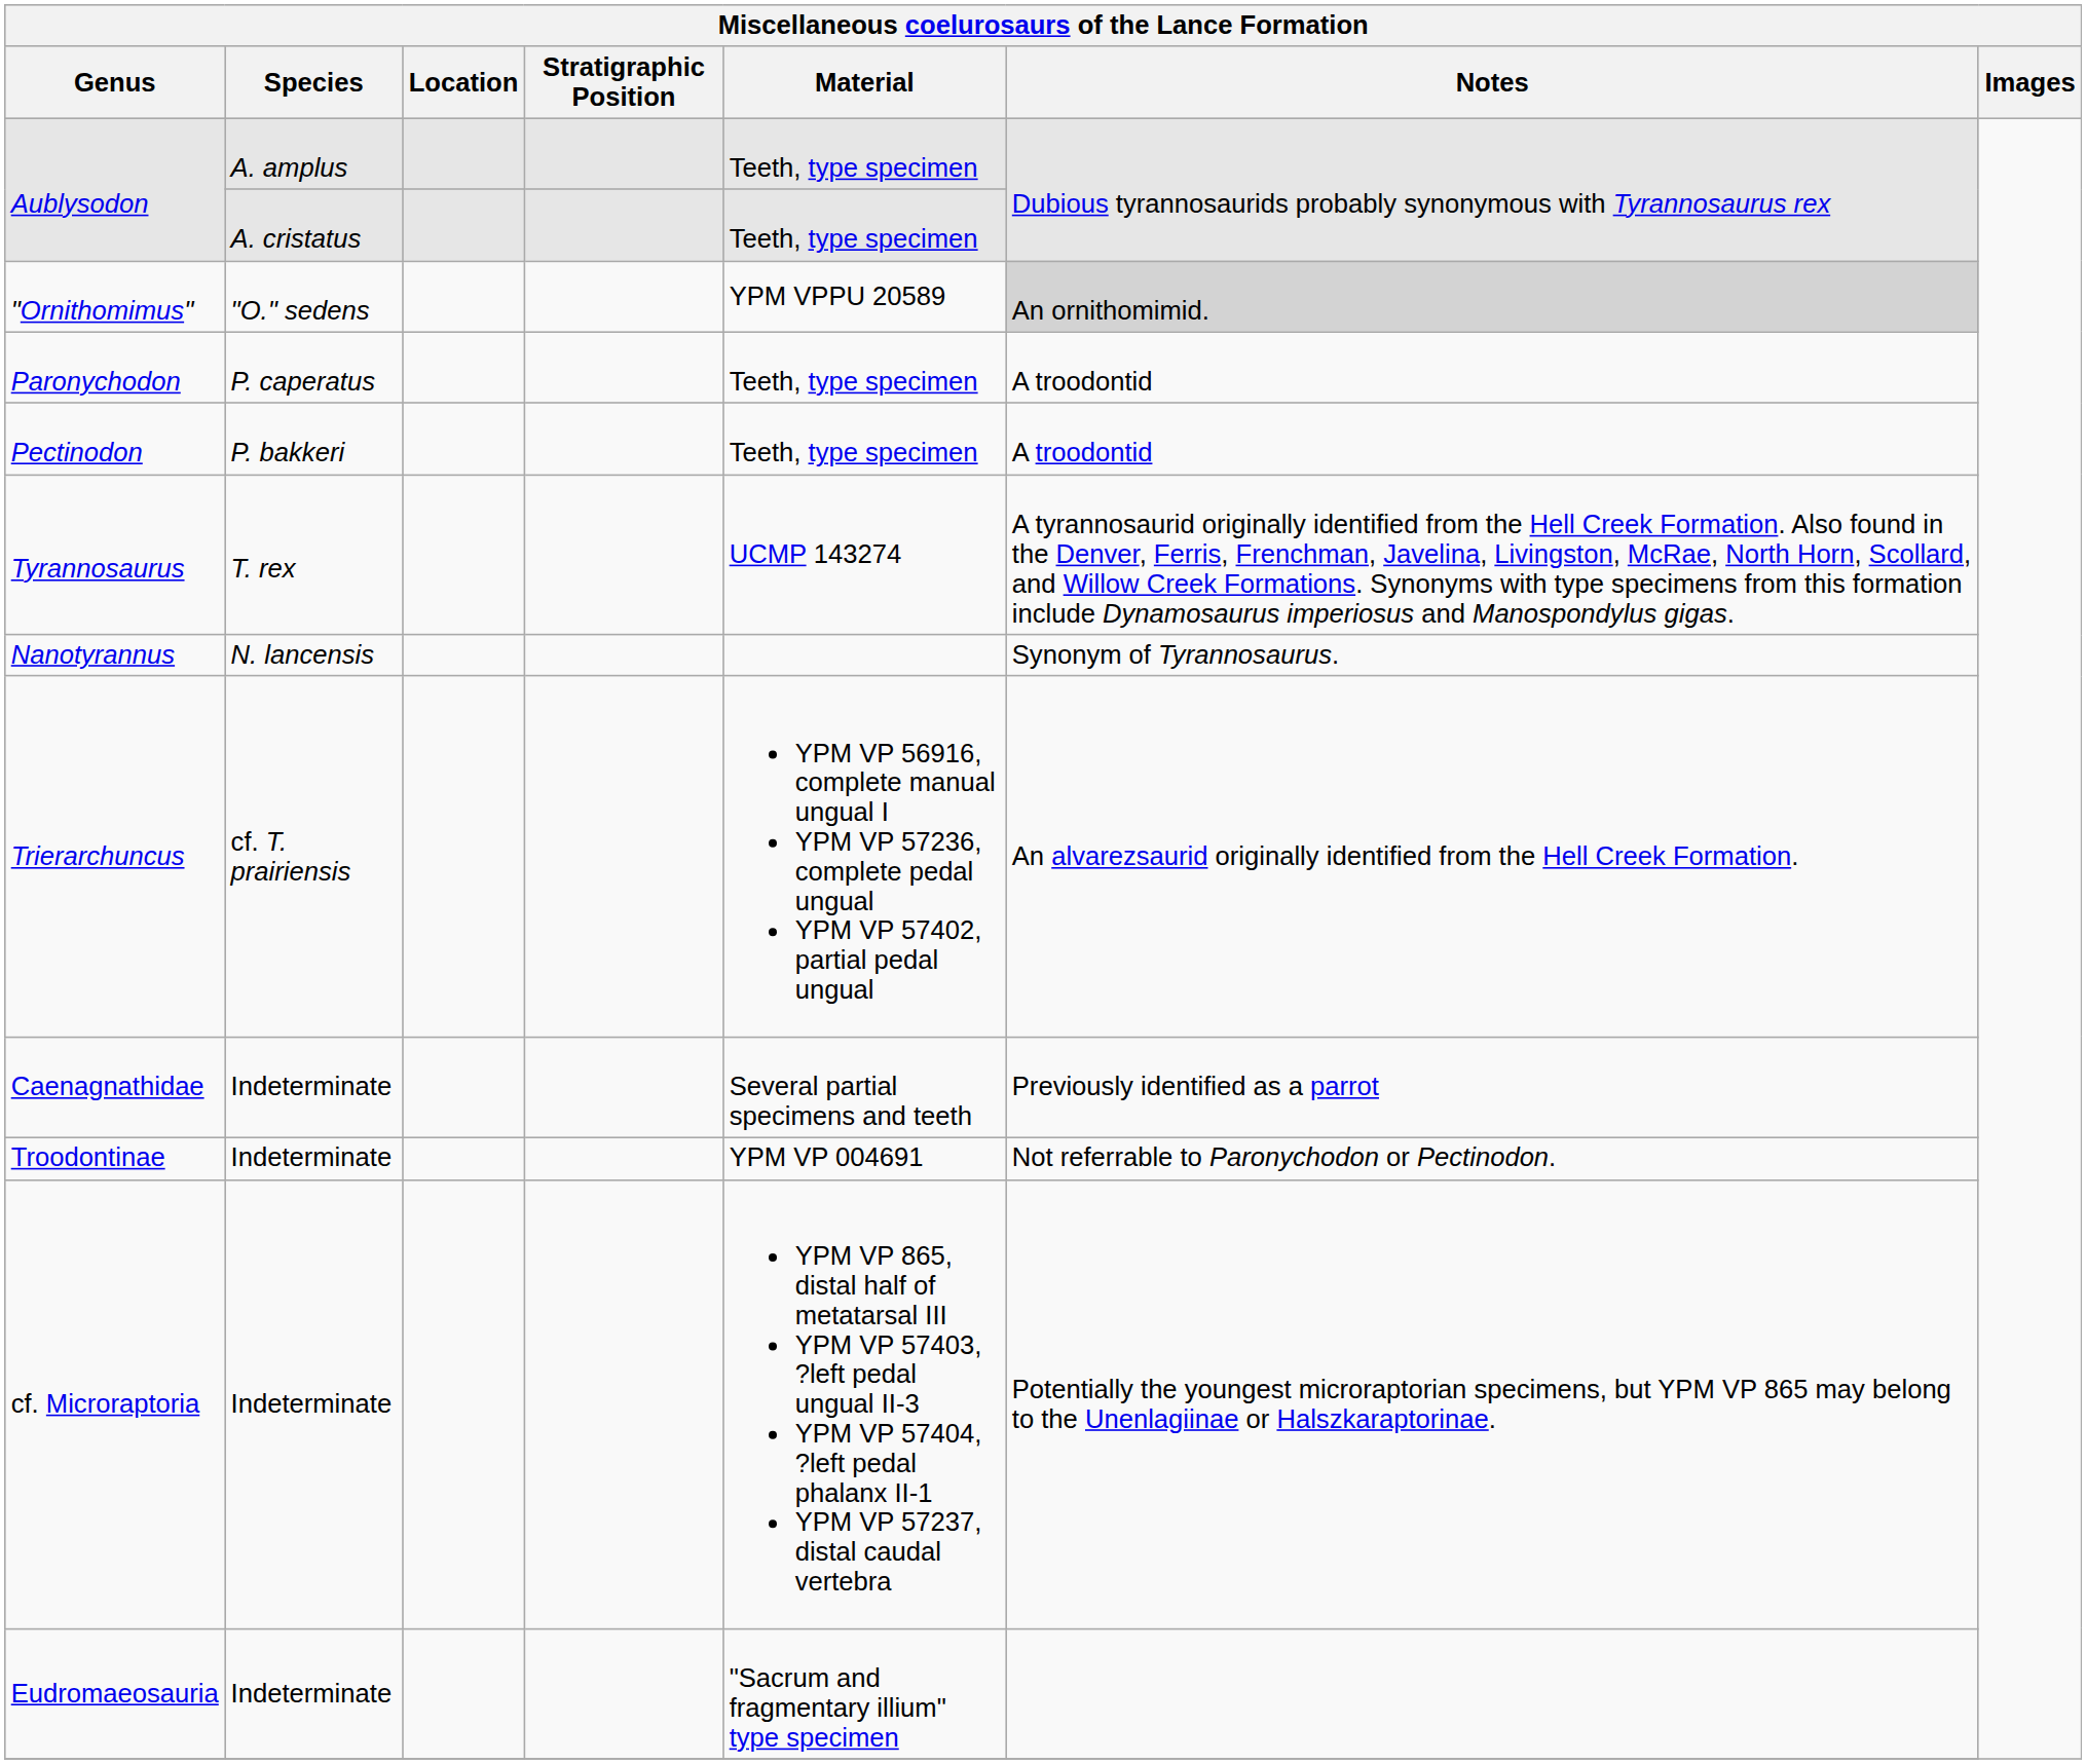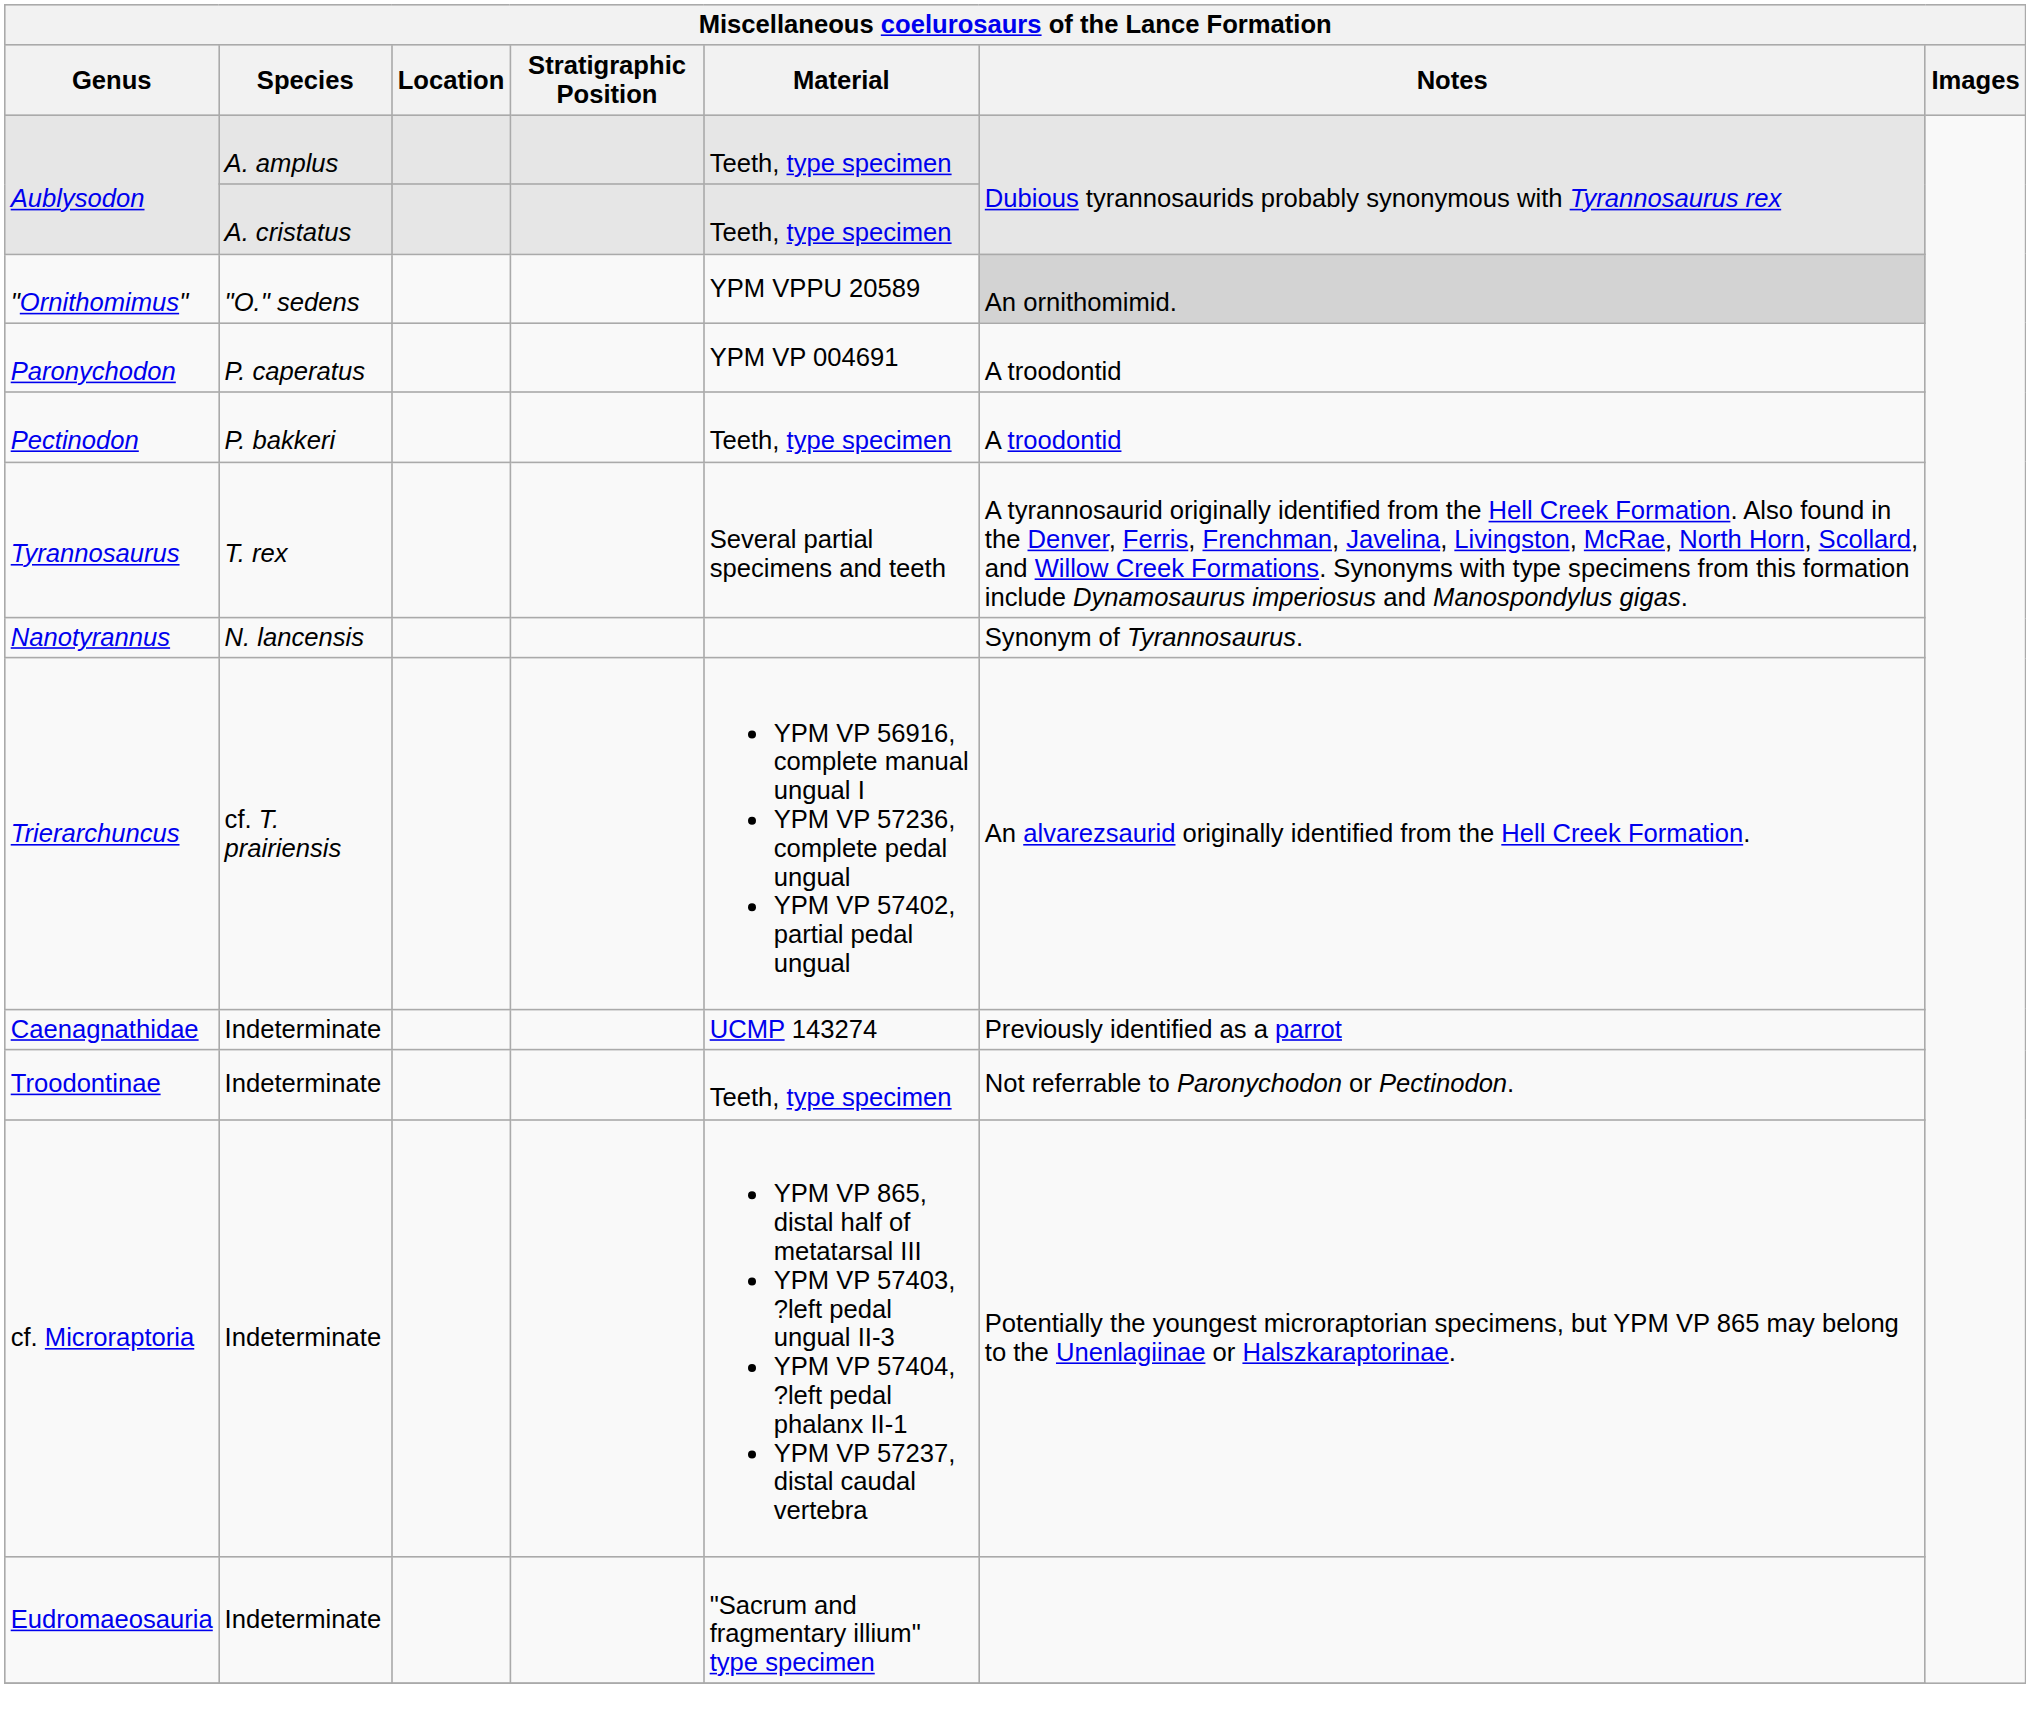Paronychodon | Material: Teeth, type specimen -> YPM VP 004691
Tyrannosaurus | Material: UCMP 143274 -> Several partial specimens and teeth
Caenagnathidae | Material: Several partial specimens and teeth -> UCMP 143274
Troodontinae | Material: YPM VP 004691 -> Teeth, type specimen
